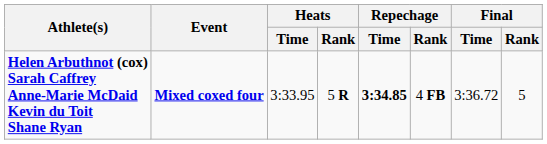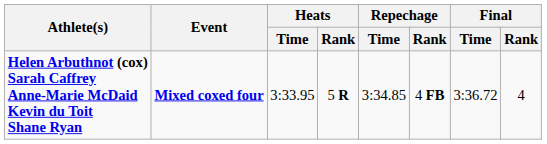row 3 | Repechage / Time: bold -> normal
row 3 | Final / Rank: 5 -> 4
